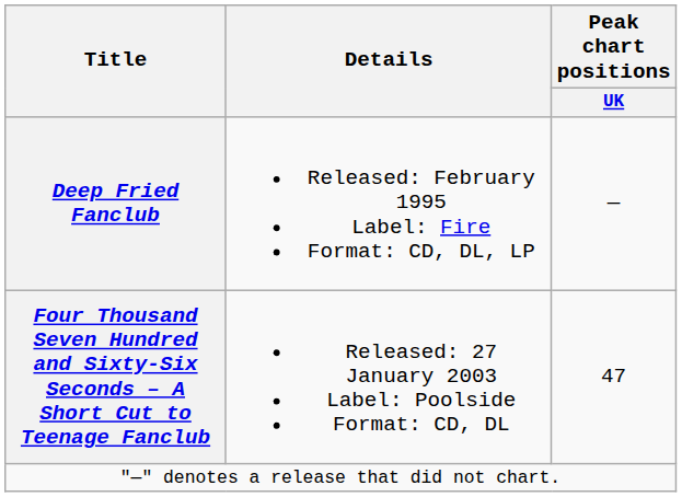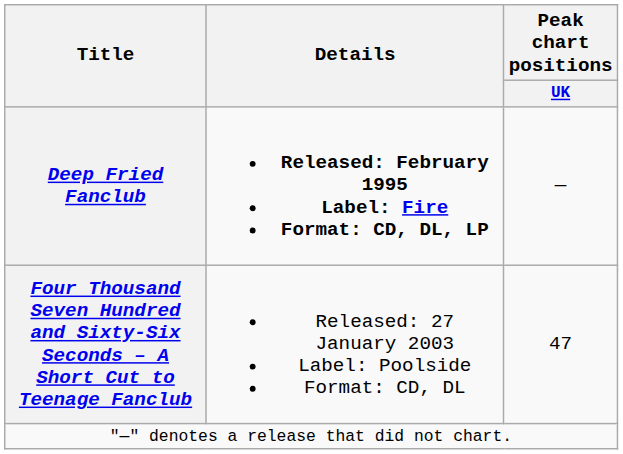Deep Fried Fanclub | Details: normal -> bold
